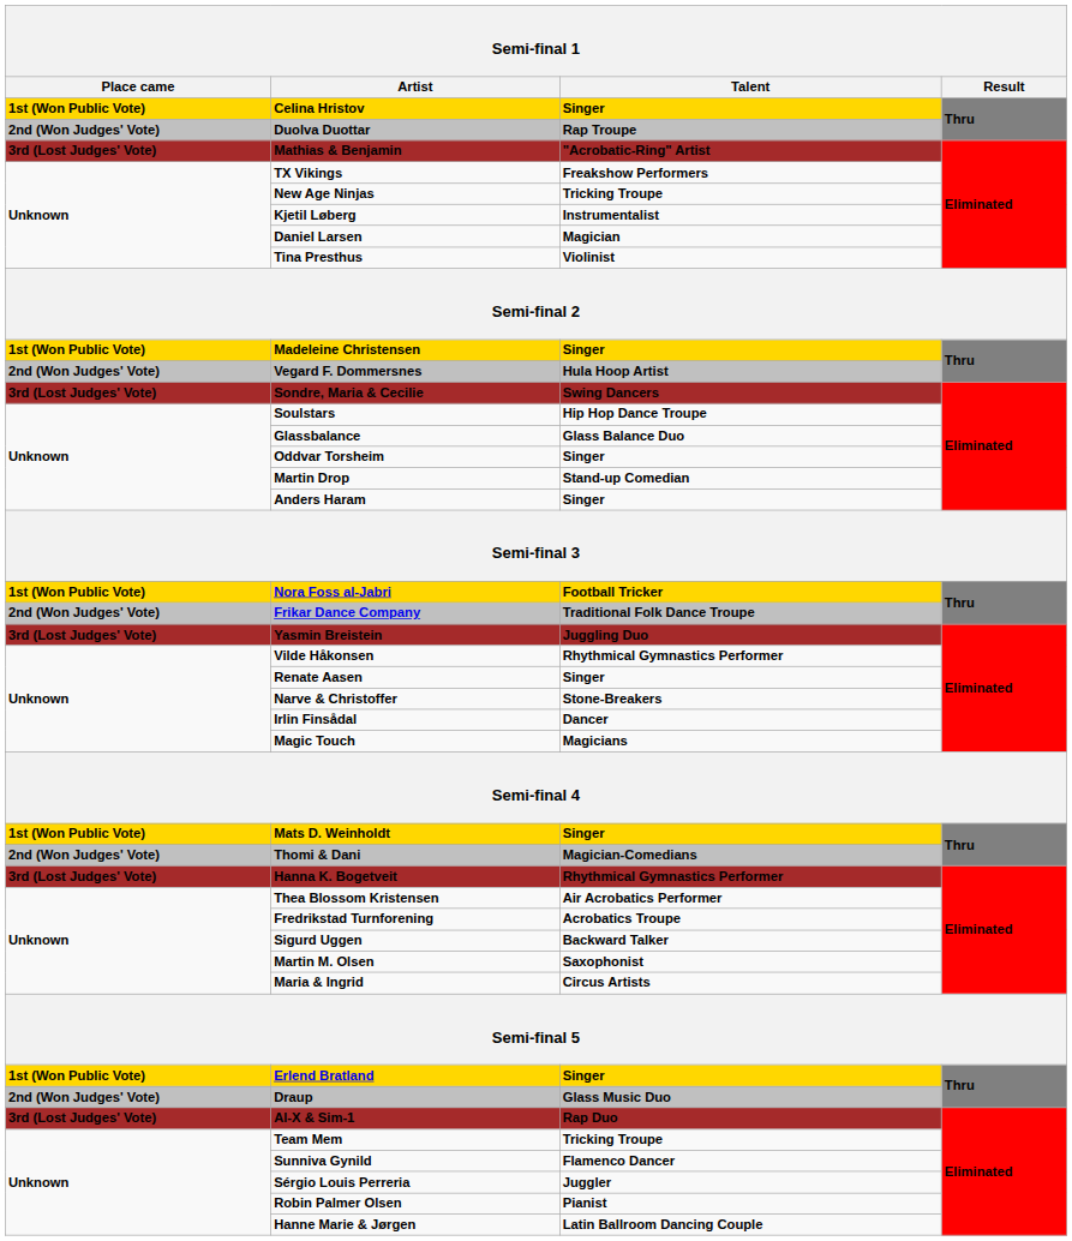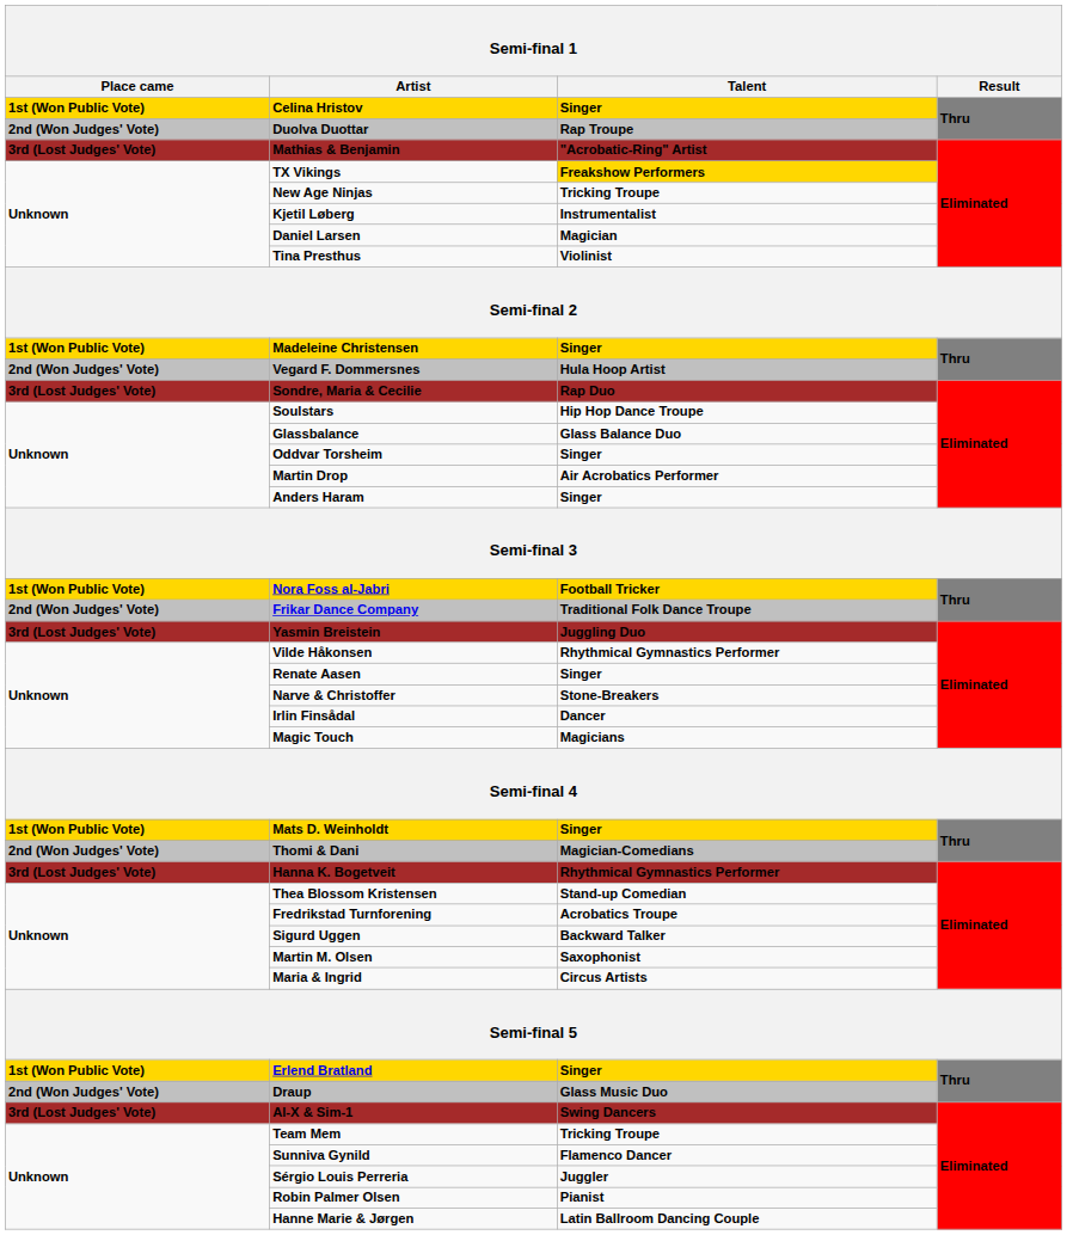TX Vikings | Talent: no background -> gold background
Sondre, Maria & Cecilie | Talent: Swing Dancers -> Rap Duo
Martin Drop | Talent: Stand-up Comedian -> Air Acrobatics Performer
Thea Blossom Kristensen | Talent: Air Acrobatics Performer -> Stand-up Comedian
Al-X & Sim-1 | Talent: Rap Duo -> Swing Dancers
